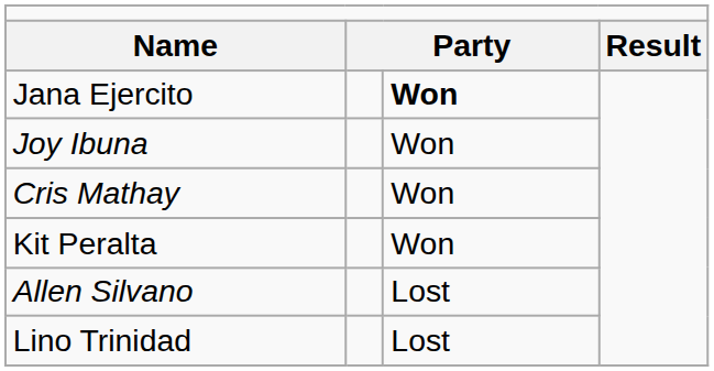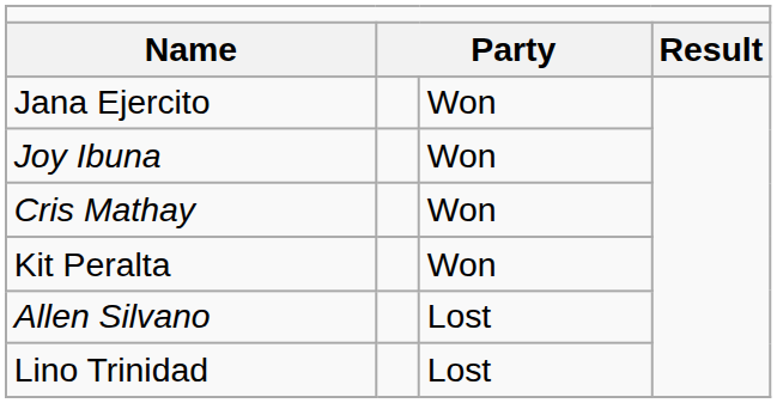Jana Ejercito | column 3: bold -> normal
